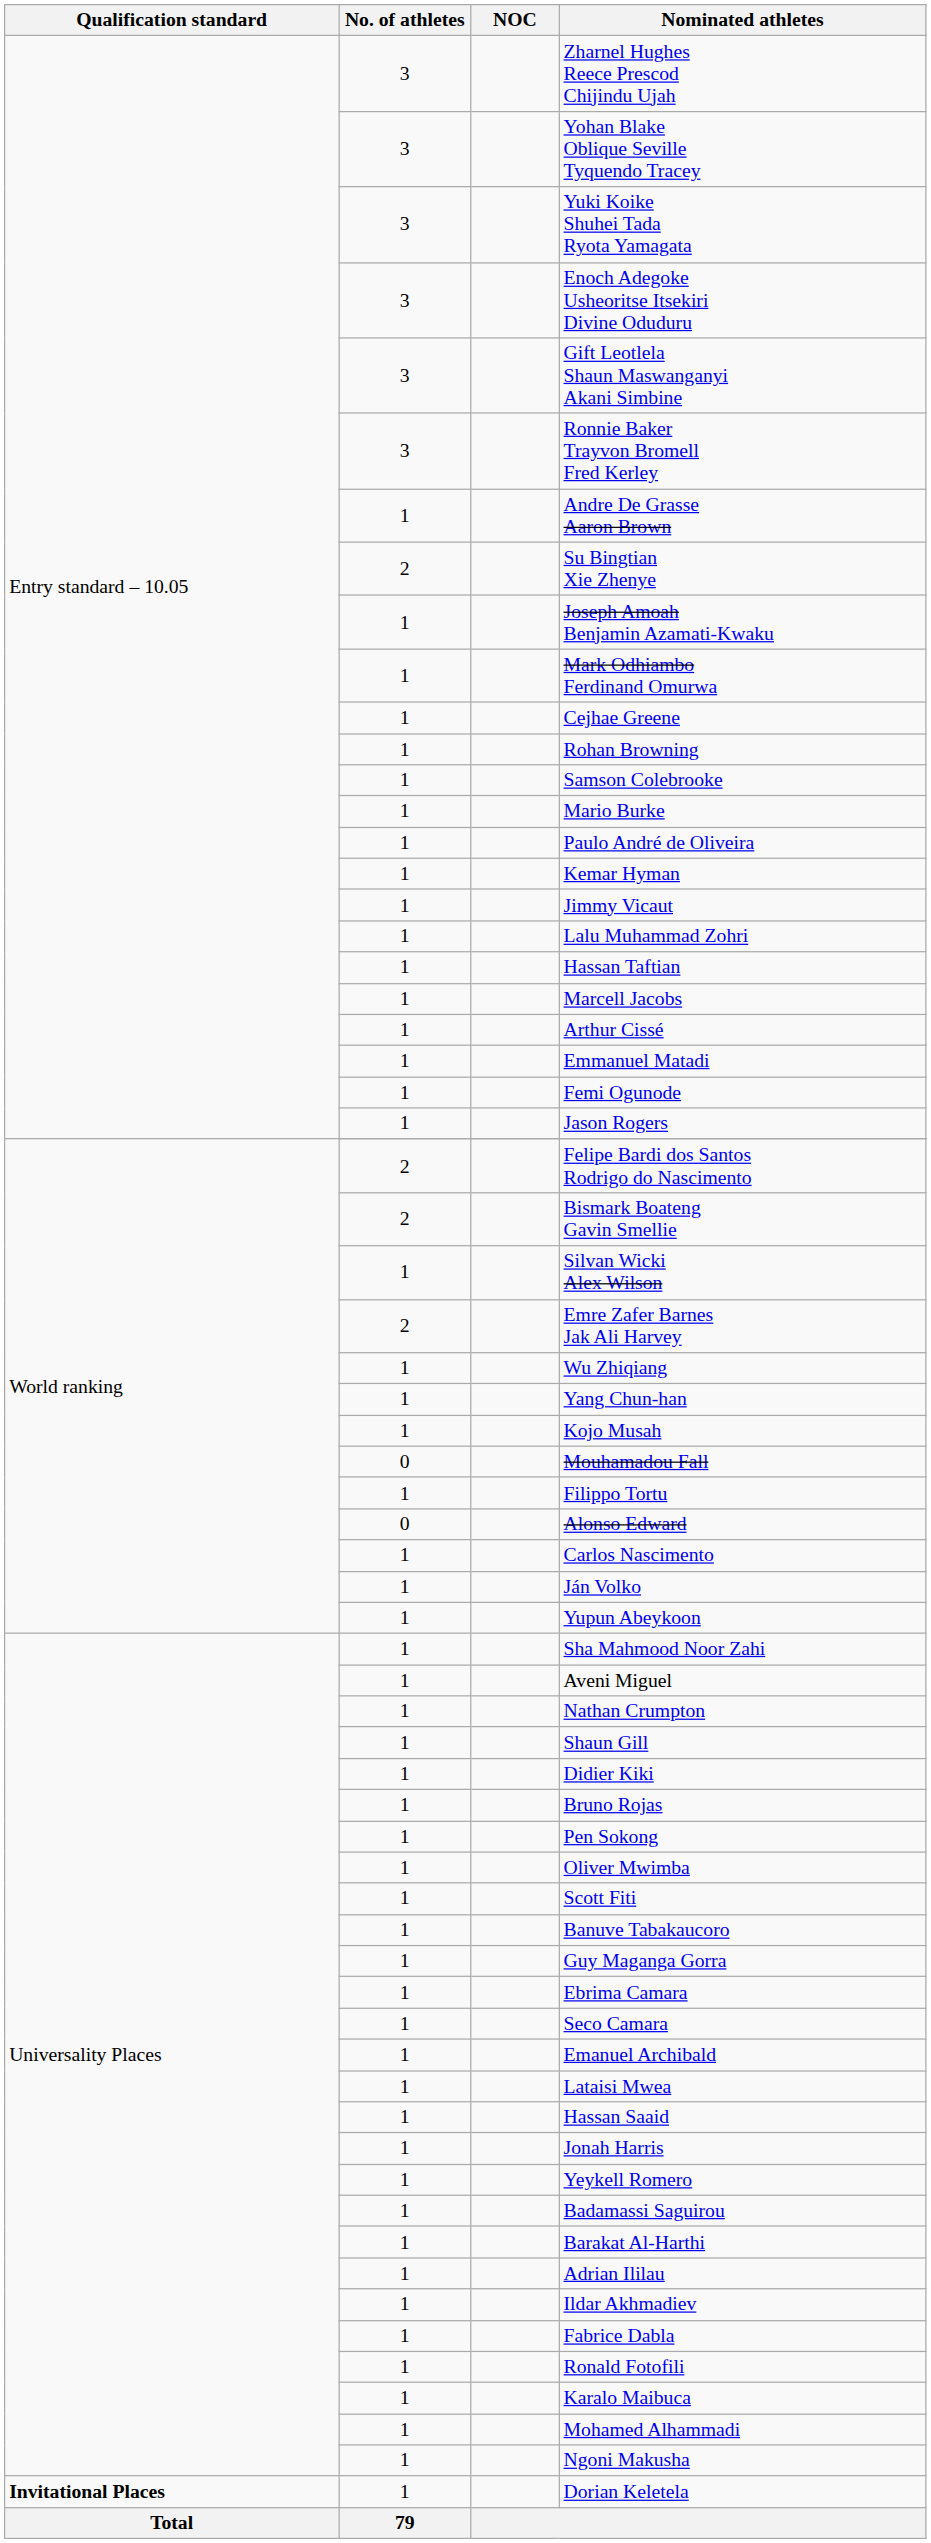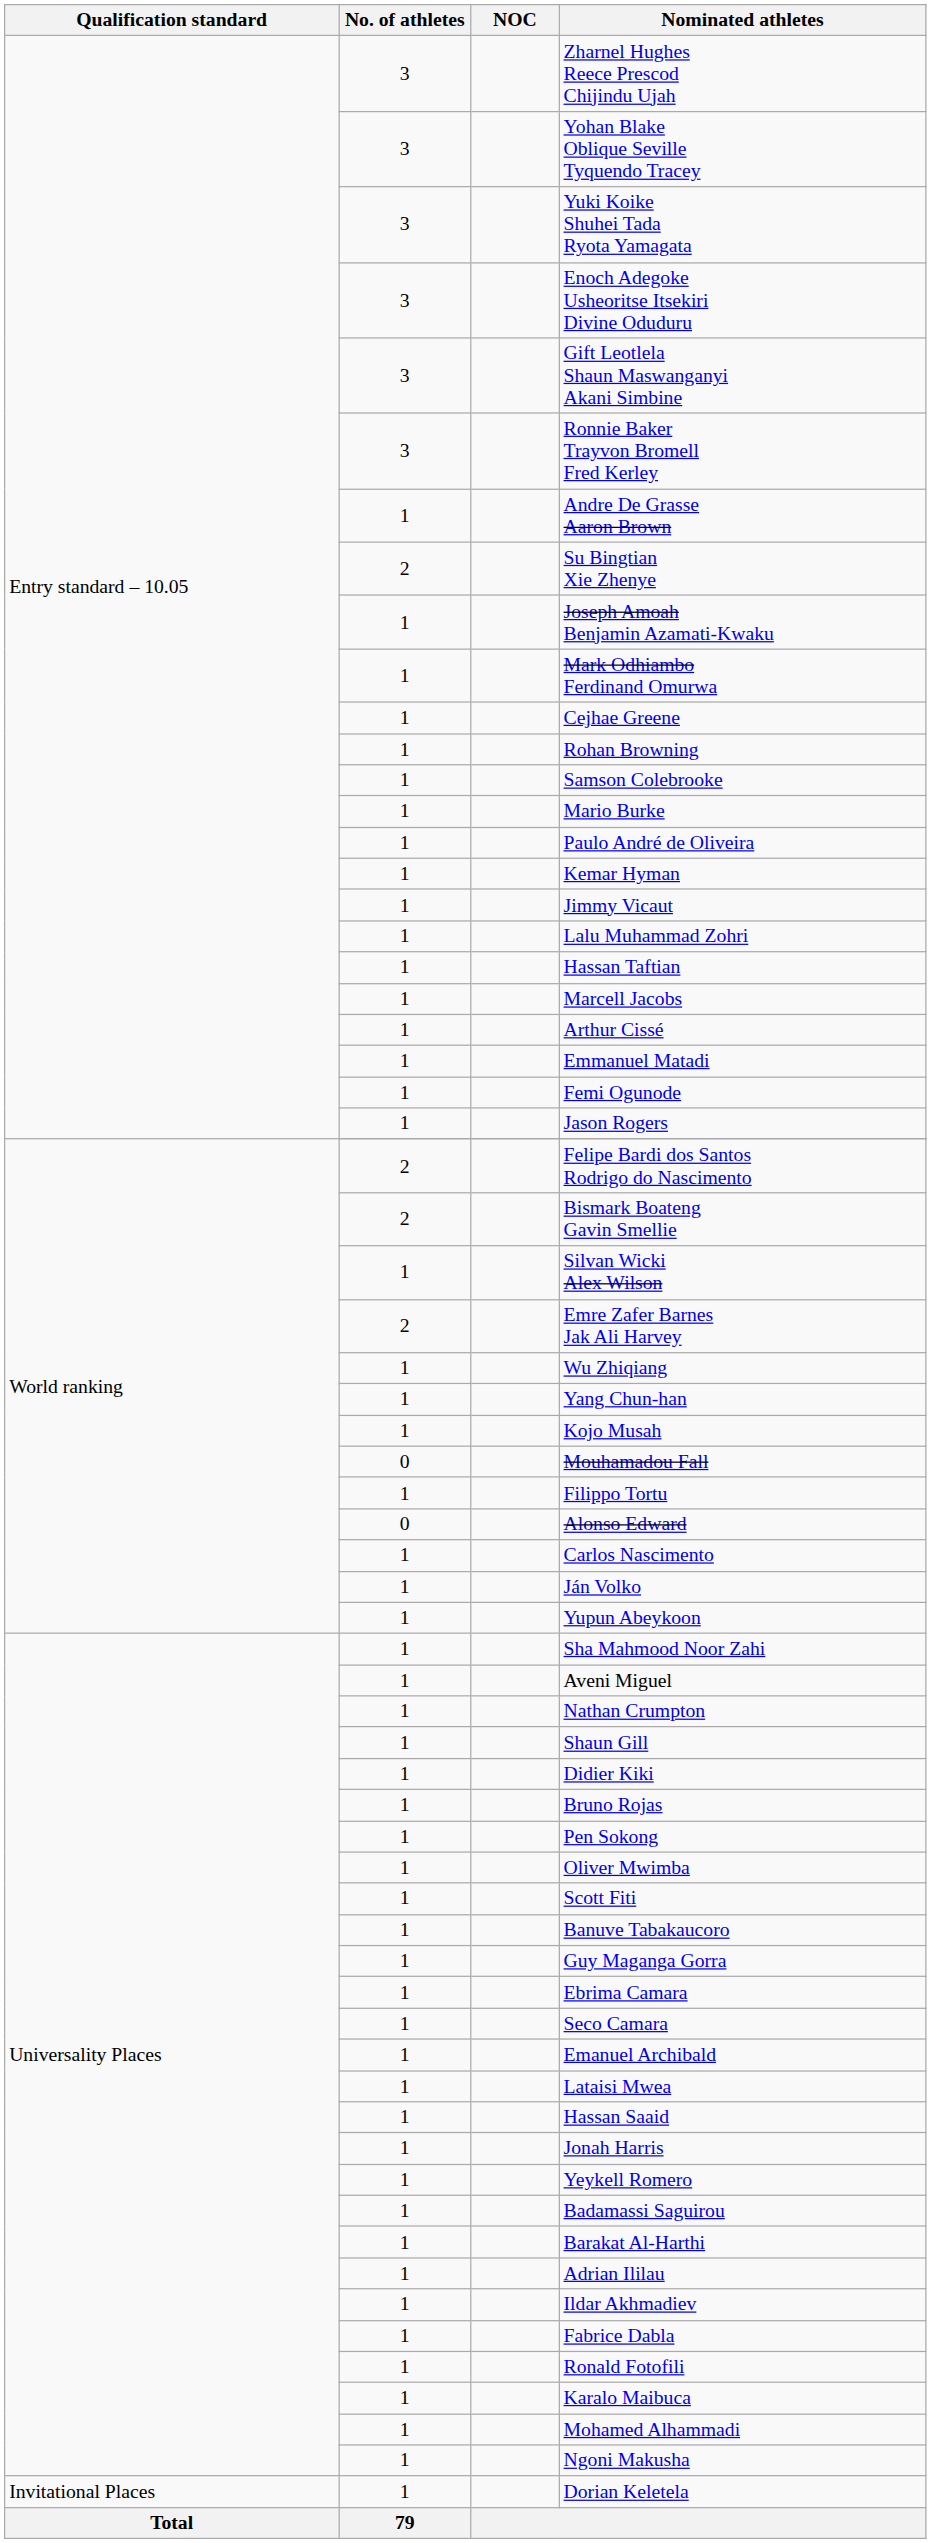Dorian Keletela | Qualification standard: bold -> normal
